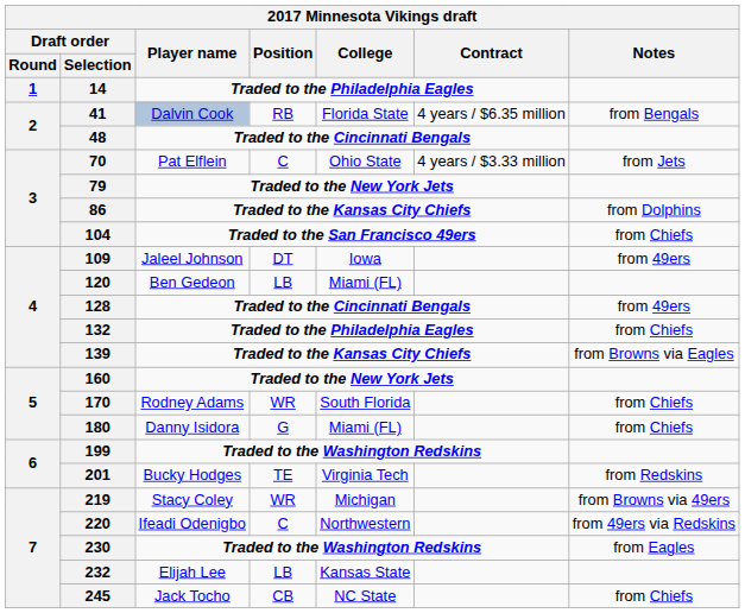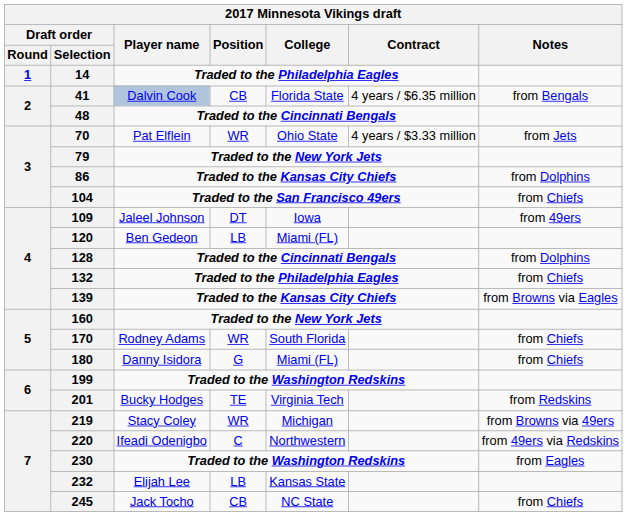41 | Position: RB -> CB
70 | Position: C -> WR
128 | Notes: from 49ers -> from Dolphins
